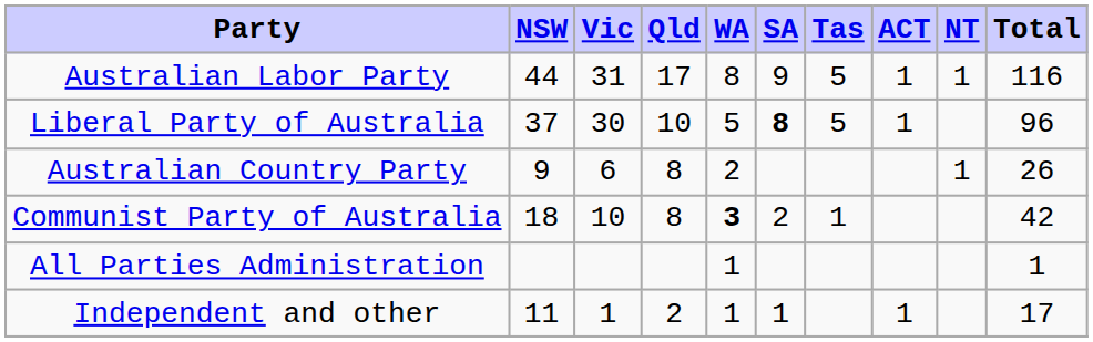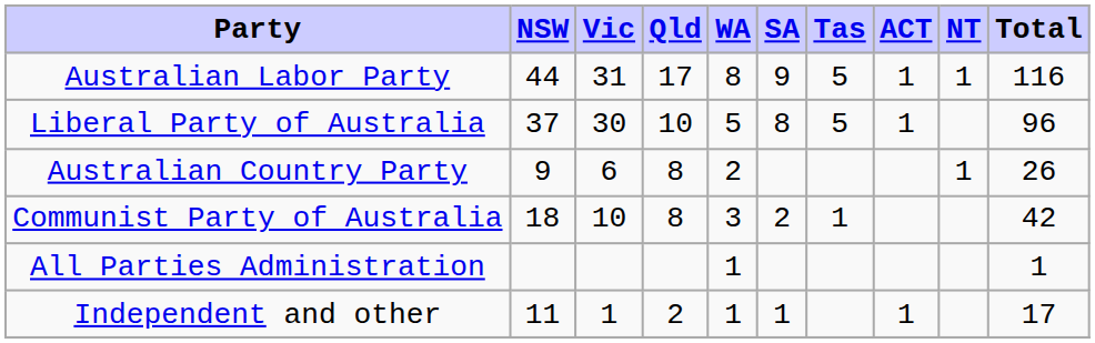Liberal Party of Australia | SA: bold -> normal
Communist Party of Australia | WA: bold -> normal
